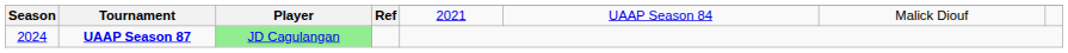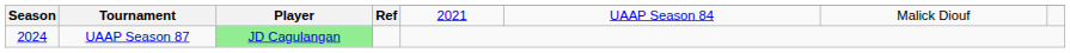2024 | Tournament: bold -> normal
